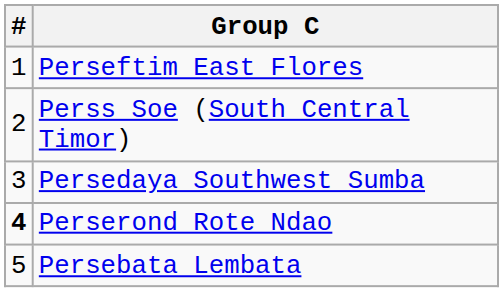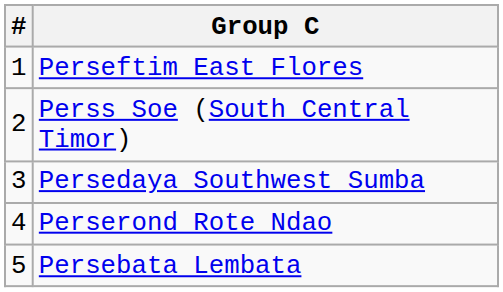Perserond Rote Ndao | #: bold -> normal
